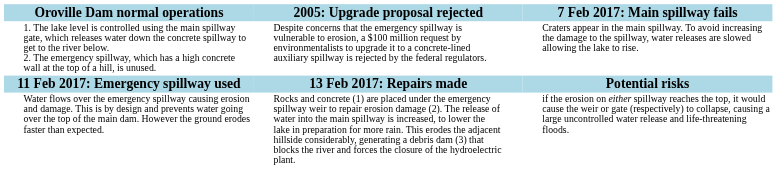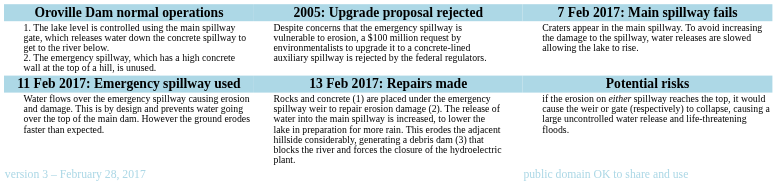+ row: version 3 – February 28, 2017 | public domain OK to share and use
